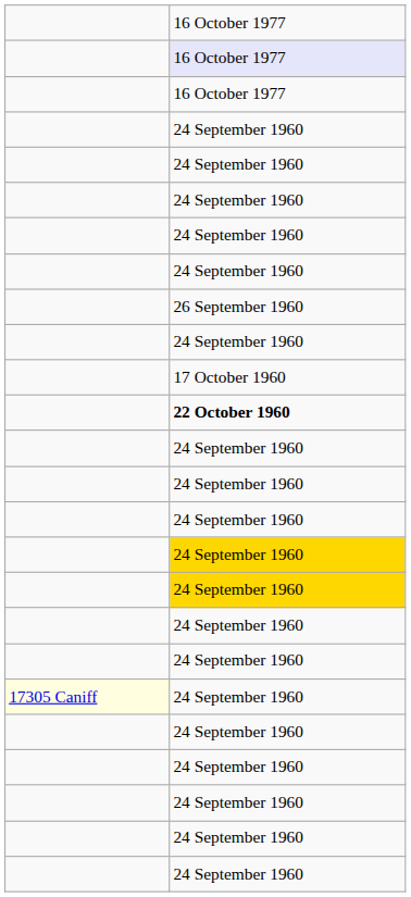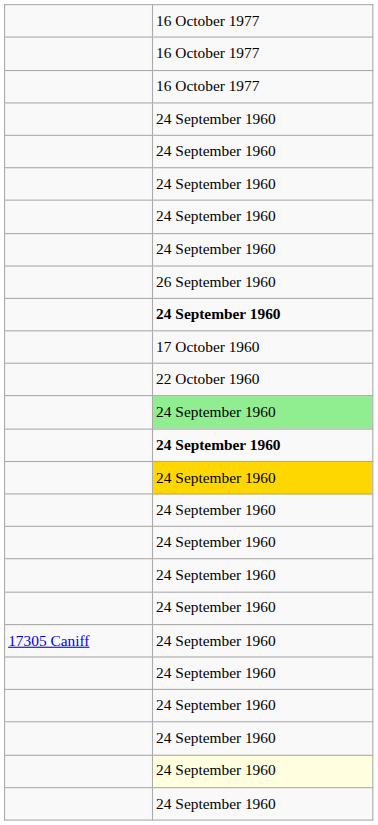row 2 | column 2: lavender background -> no background
row 10 | column 2: normal -> bold
row 12 | column 2: bold -> normal
row 13 | column 2: no background -> lightgreen background
row 14 | column 2: normal -> bold
row 15 | column 2: no background -> gold background
row 16 | column 2: gold background -> no background
row 17 | column 2: gold background -> no background
row 20 | column 1: lightyellow background -> no background
row 24 | column 2: no background -> lightyellow background
